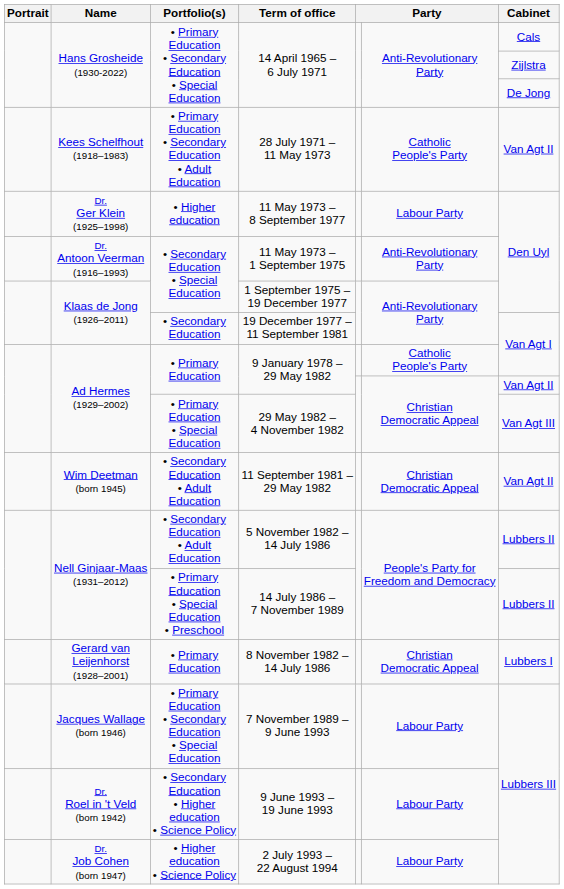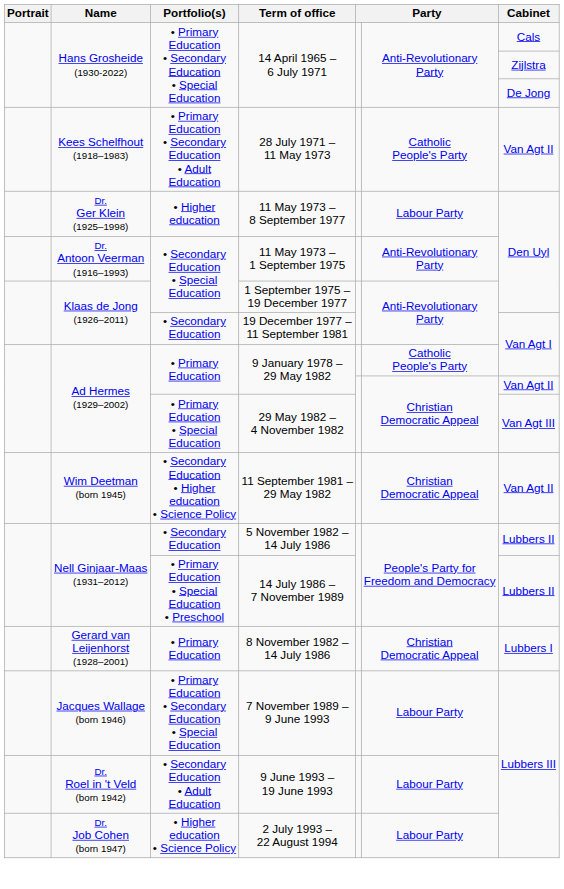11 September 1981 – 29 May 1982 | Portfolio(s): • Secondary Education • Adult Education -> • Secondary Education • Higher education • Science Policy
5 November 1982 – 14 July 1986 | Portfolio(s): • Secondary Education • Adult Education -> • Secondary Education
9 June 1993 – 19 June 1993 | Portfolio(s): • Secondary Education • Higher education • Science Policy -> • Secondary Education • Adult Education
